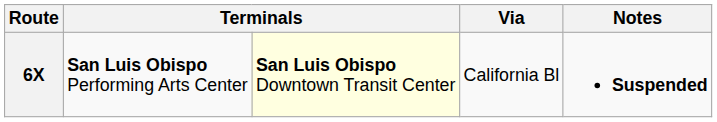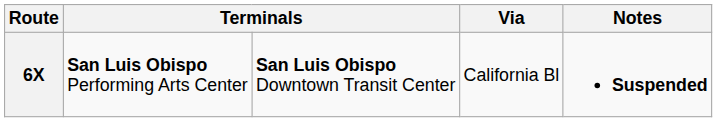6X | column 3: lightyellow background -> no background
